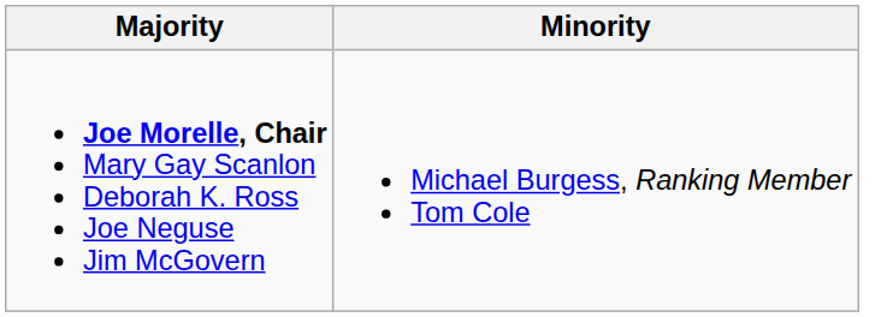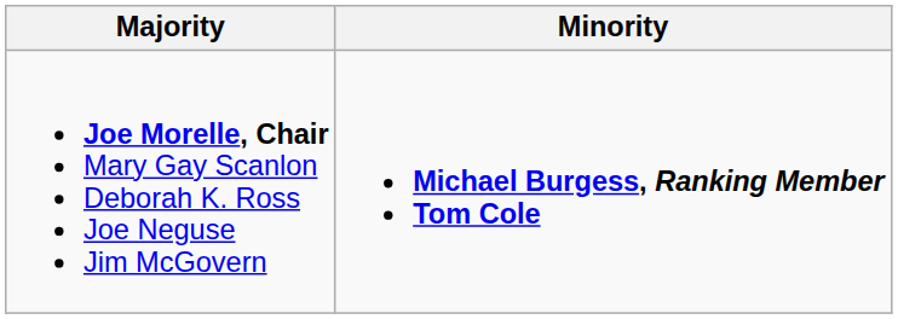row 2 | Minority: normal -> bold
